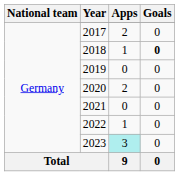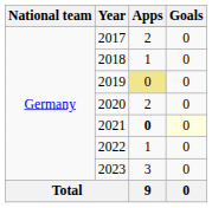2018 | Goals: bold -> normal
2019 | Apps: no background -> khaki background
2021 | Apps: normal -> bold
2021 | Goals: no background -> lightyellow background
2023 | Apps: paleturquoise background -> no background
